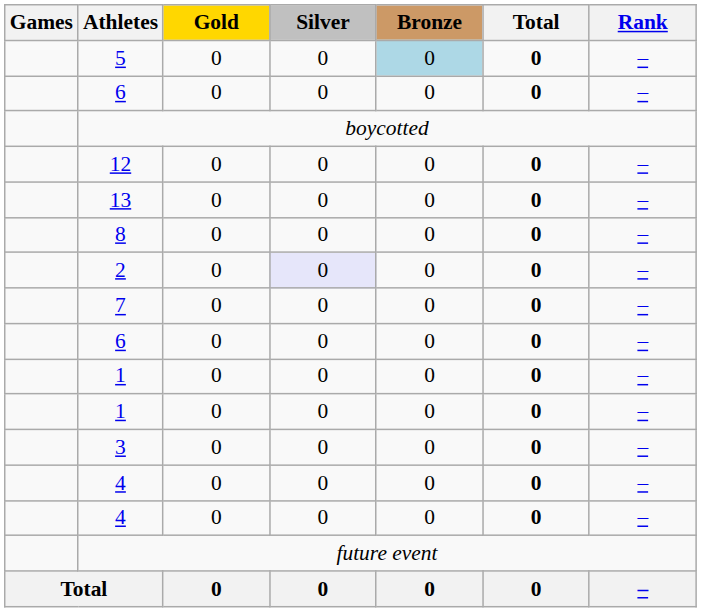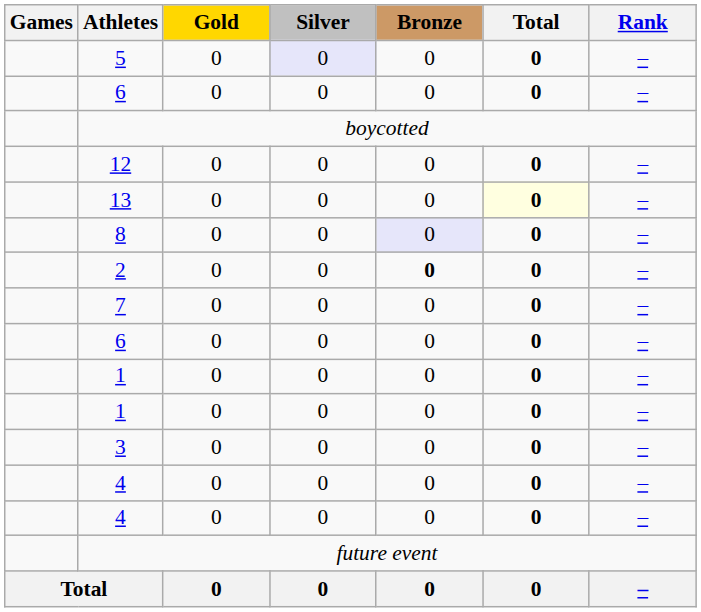5 | Silver: no background -> lavender background
5 | Bronze: lightblue background -> no background
13 | Total: no background -> lightyellow background
8 | Bronze: no background -> lavender background
2 | Silver: lavender background -> no background
2 | Bronze: normal -> bold
